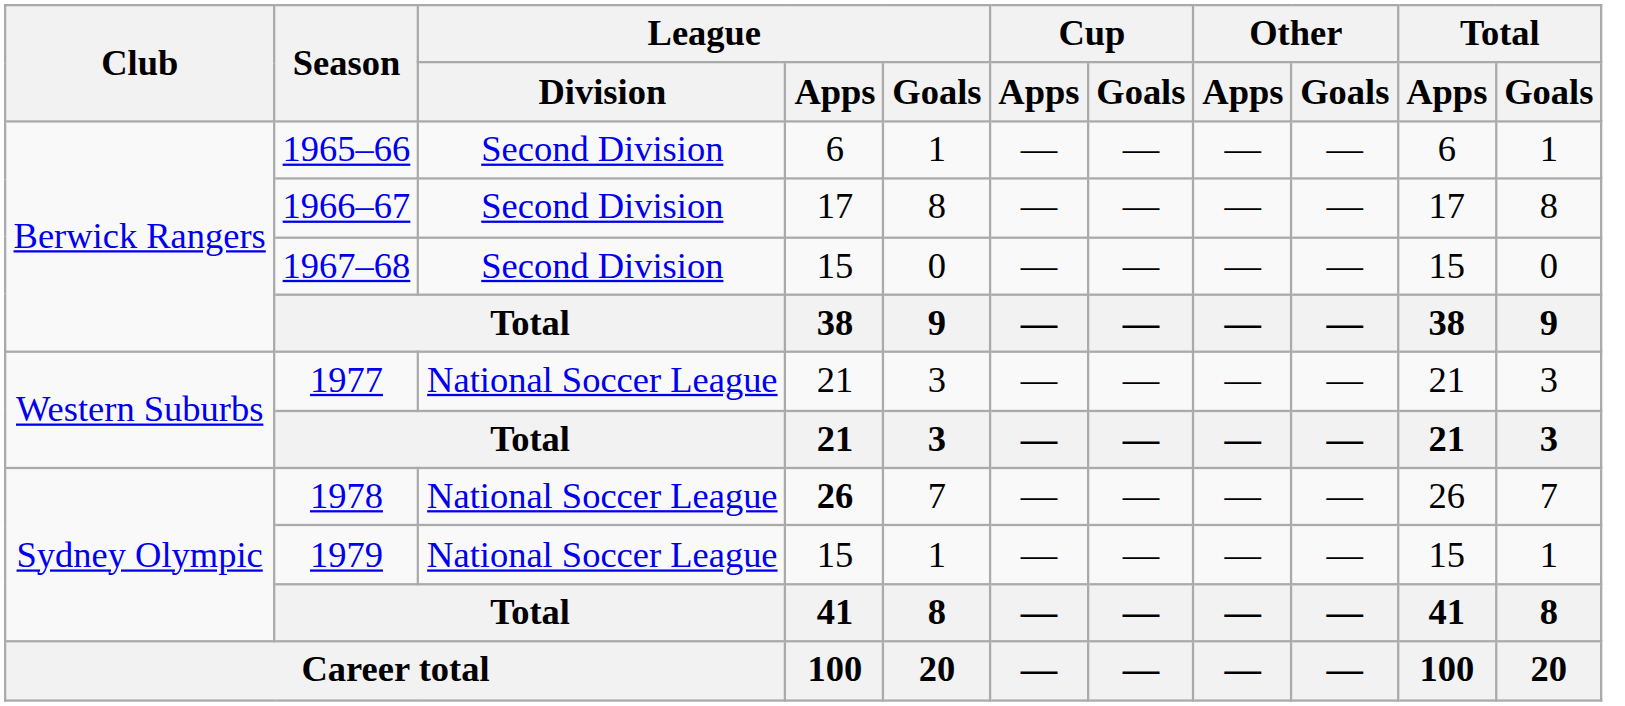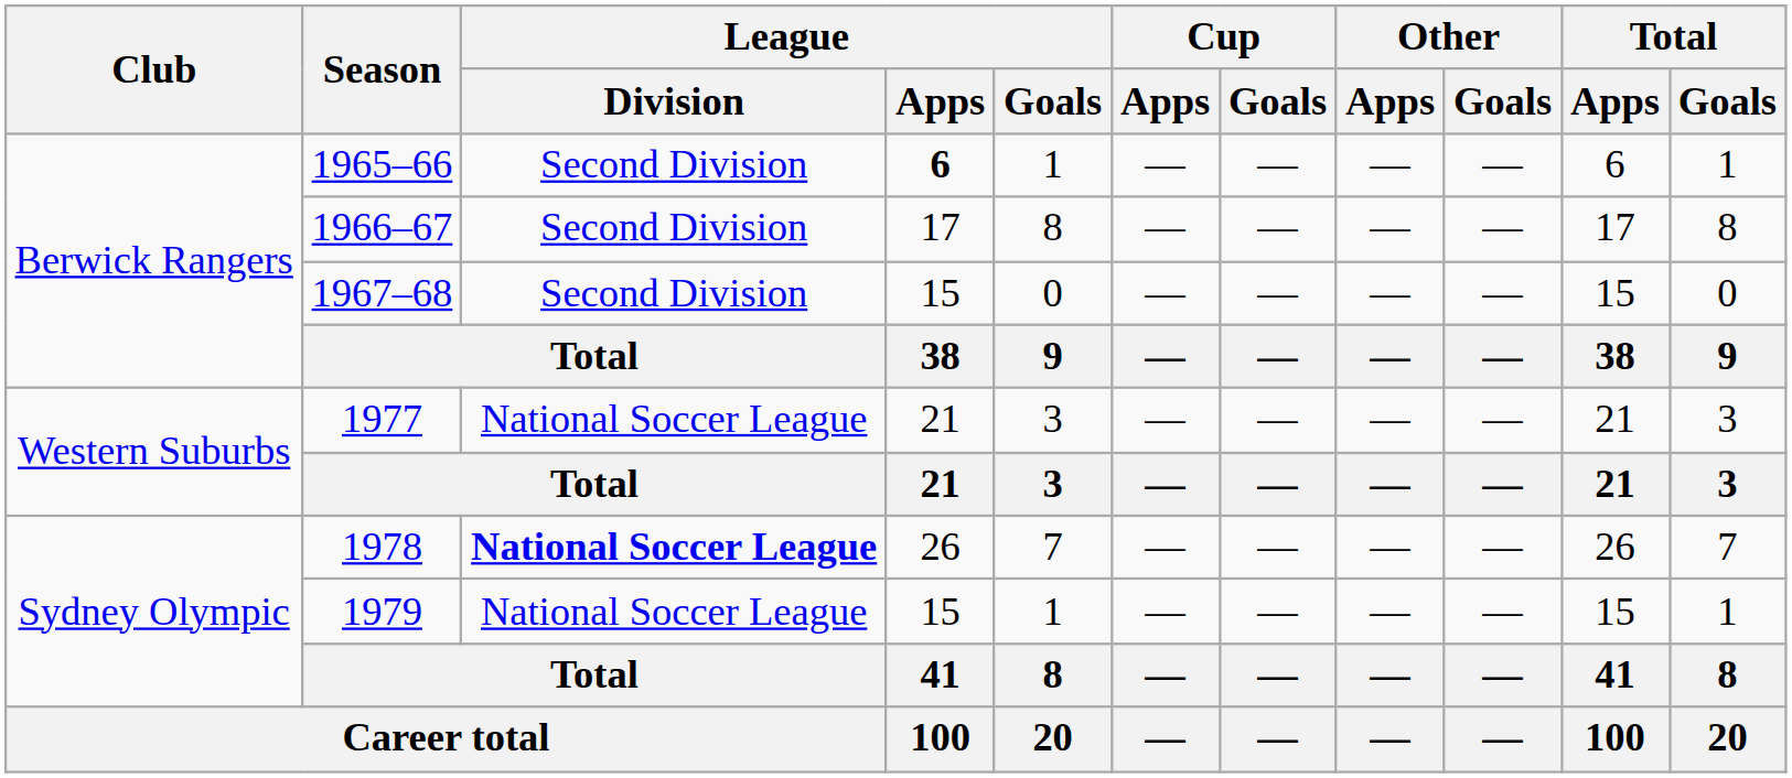1965–66 | League / Apps: normal -> bold
1978 | League / Division: normal -> bold
1978 | League / Apps: bold -> normal
